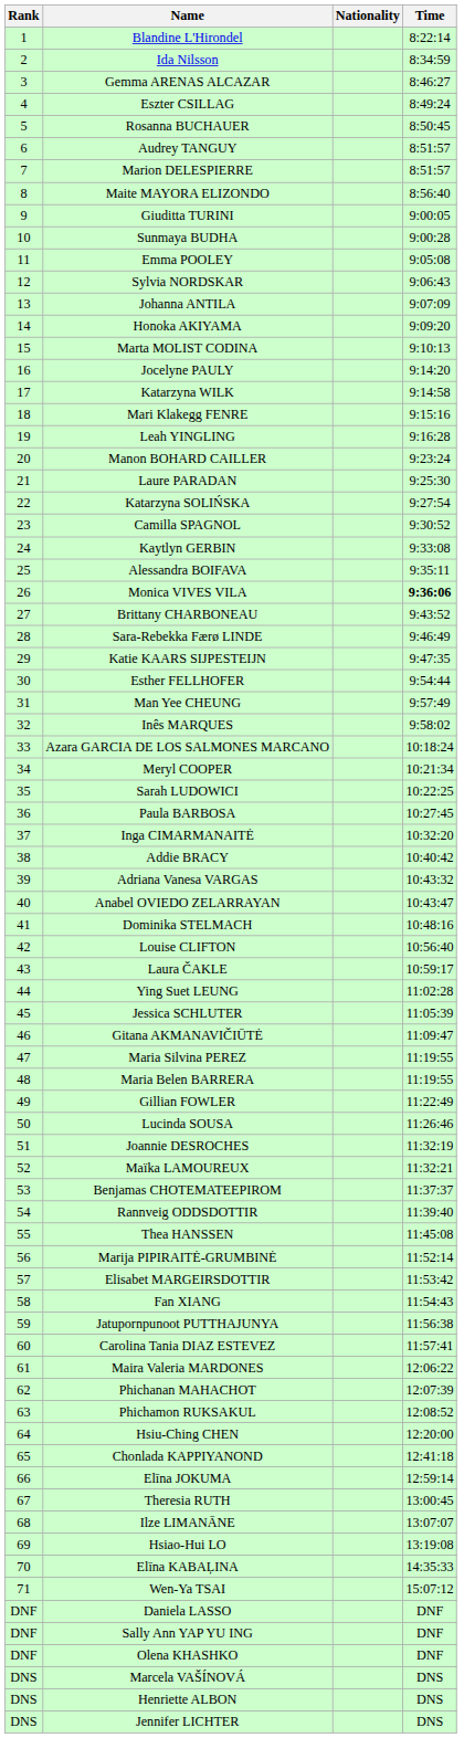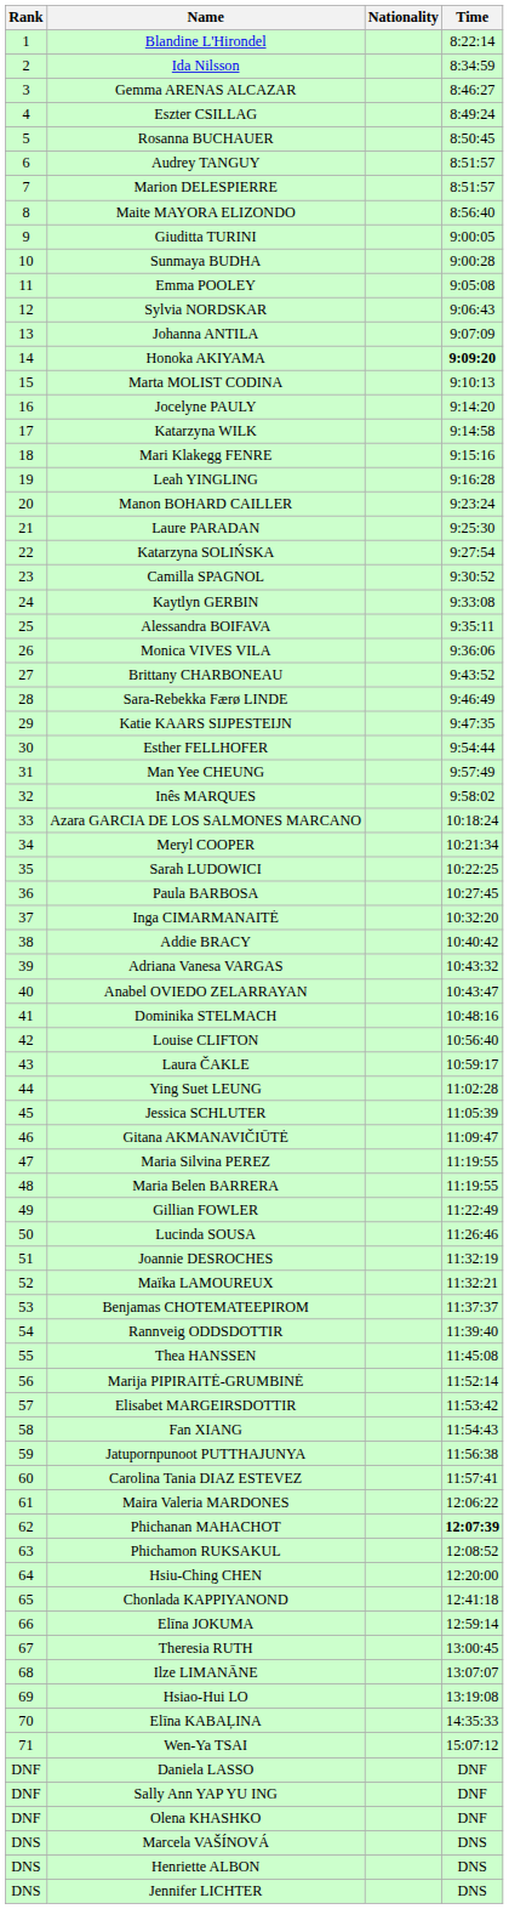Honoka AKIYAMA | Time: normal -> bold
Monica VIVES VILA | Time: bold -> normal
Phichanan MAHACHOT | Time: normal -> bold
